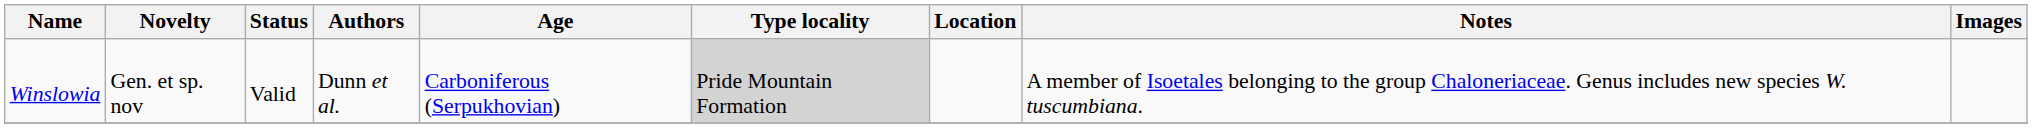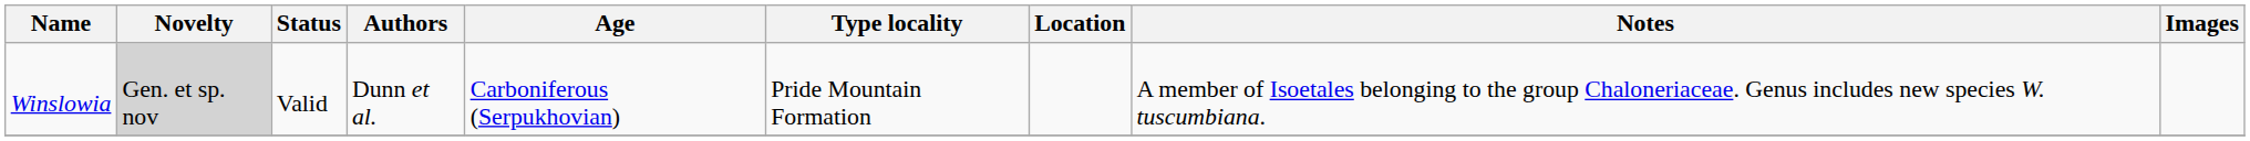Winslowia | Novelty: no background -> lightgrey background
Winslowia | Type locality: lightgrey background -> no background
